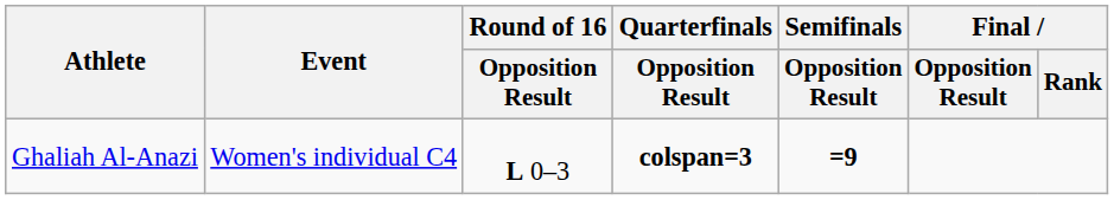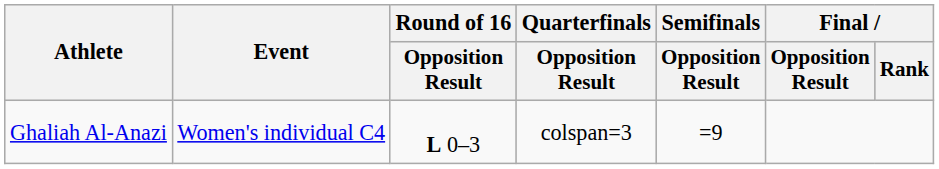Ghaliah Al-Anazi | Quarterfinals / Opposition Result: bold -> normal
Ghaliah Al-Anazi | Semifinals / Opposition Result: bold -> normal
